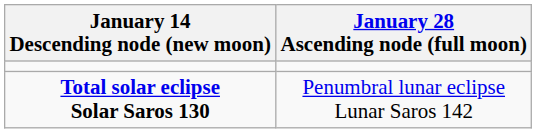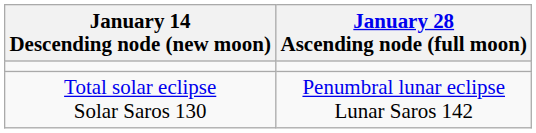row 3 | January 14 Descending node (new moon): bold -> normal
